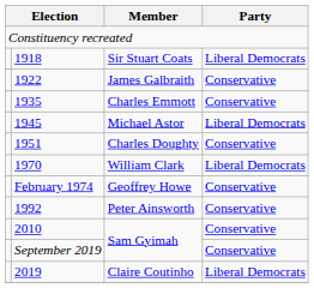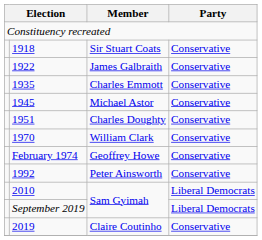Sir Stuart Coats | Party: Liberal Democrats -> Conservative
Michael Astor | Party: Liberal Democrats -> Conservative
William Clark | Party: Liberal Democrats -> Conservative
2010 / Sam Gyimah | Party: Conservative -> Liberal Democrats
September 2019 / Sam Gyimah | Party: Conservative -> Liberal Democrats
Claire Coutinho | Party: Liberal Democrats -> Conservative
